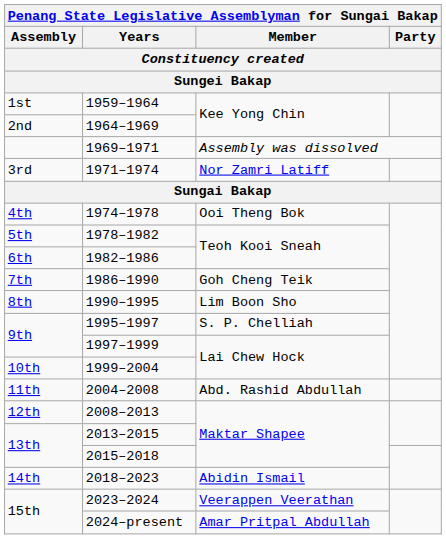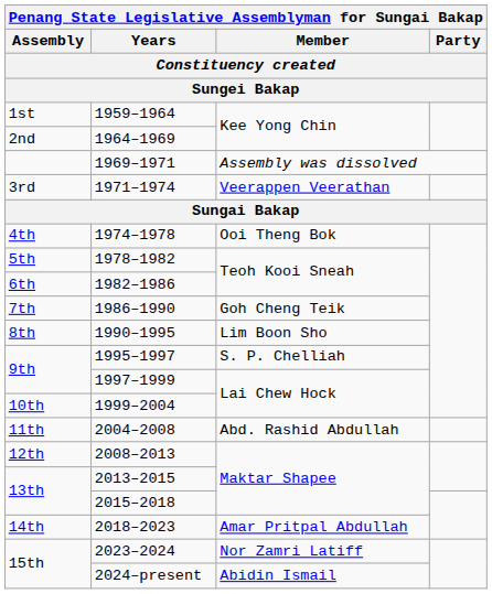1971–1974 | Member: Nor Zamri Latiff -> Veerappen Veerathan
2018–2023 | Member: Abidin Ismail -> Amar Pritpal Abdullah
2023–2024 | Member: Veerappen Veerathan -> Nor Zamri Latiff
2024–present | Member: Amar Pritpal Abdullah -> Abidin Ismail
